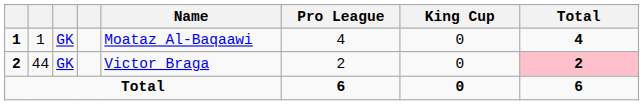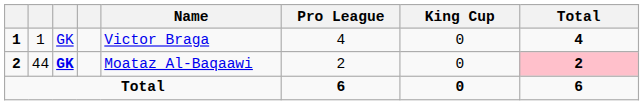row 2 | Name: Moataz Al-Baqaawi -> Victor Braga
row 3 | column 3: normal -> bold
row 3 | Name: Victor Braga -> Moataz Al-Baqaawi
